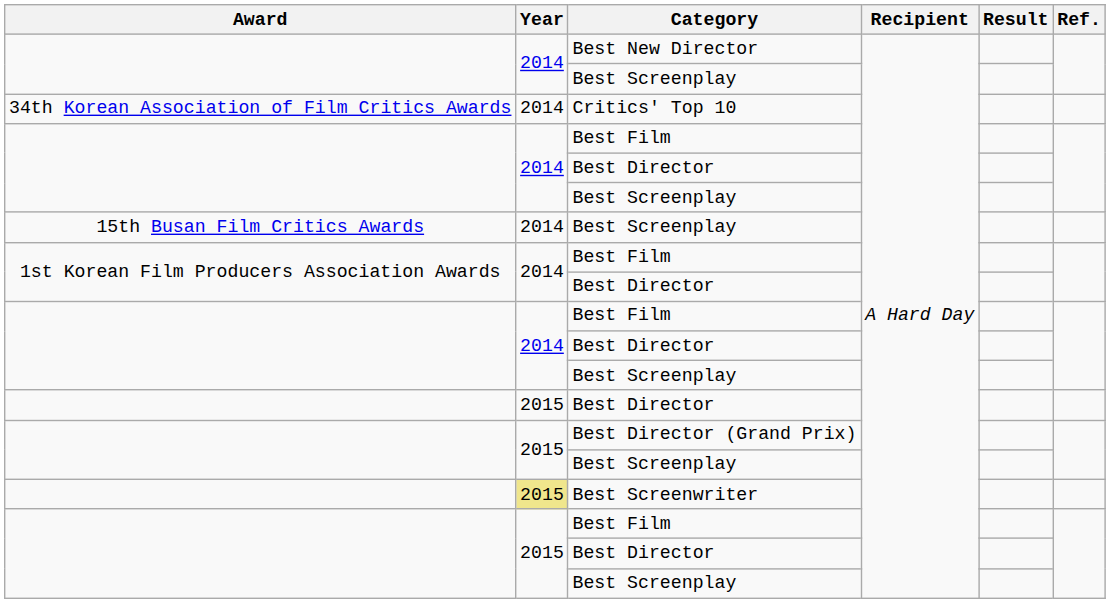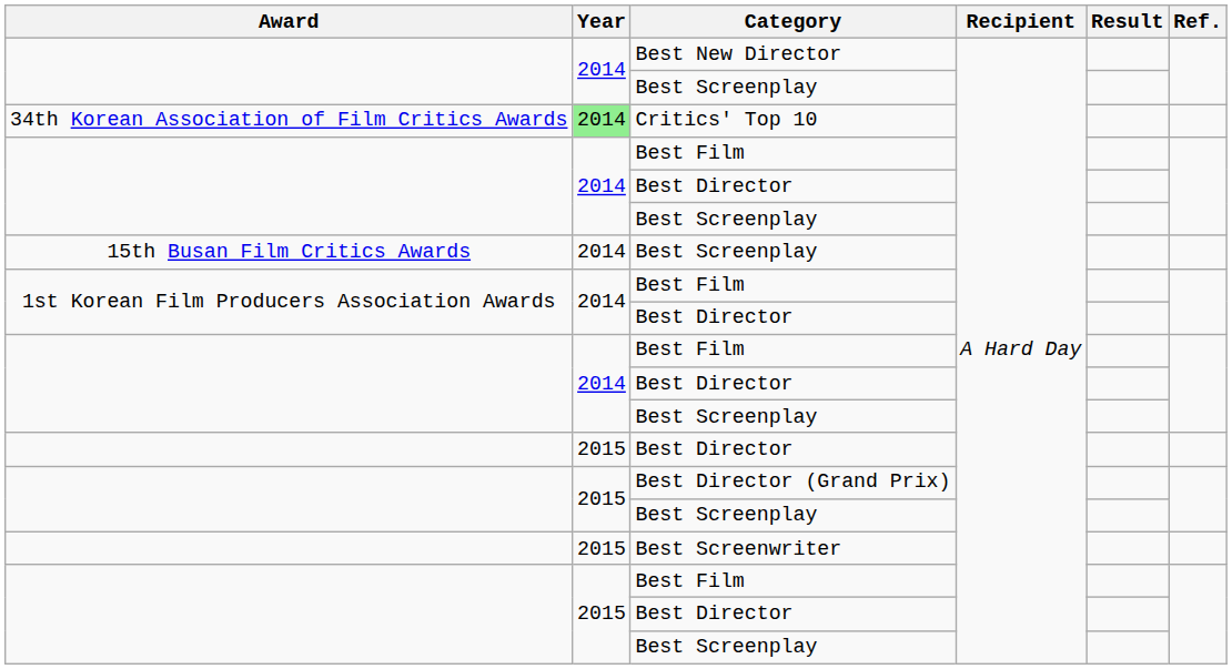Critics' Top 10 | Year: no background -> lightgreen background
Best Screenwriter | Year: khaki background -> no background
